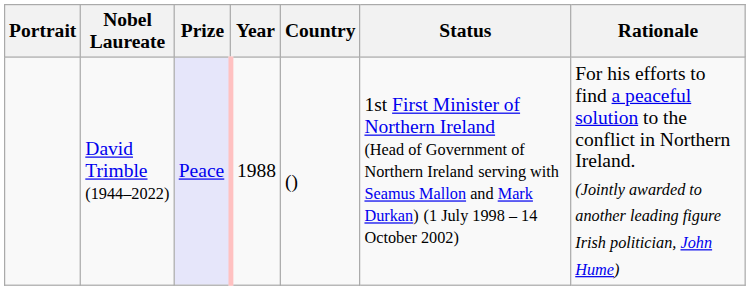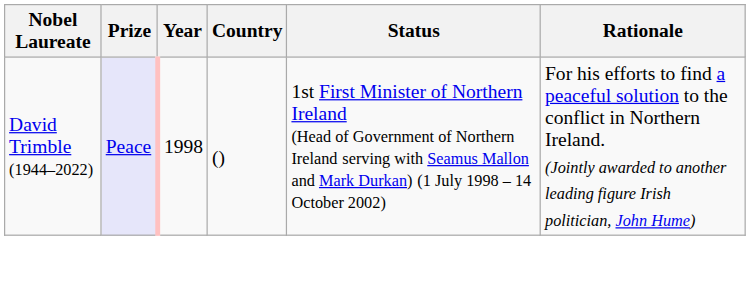- column: Portrait
David Trimble (1944–2022) | Year: 1988 -> 1998
